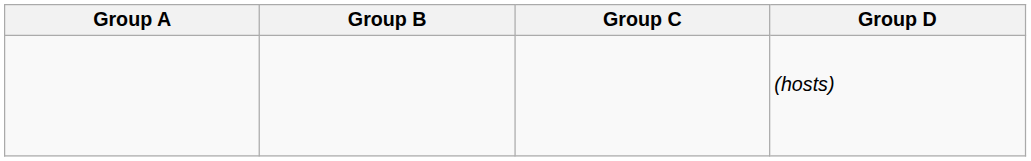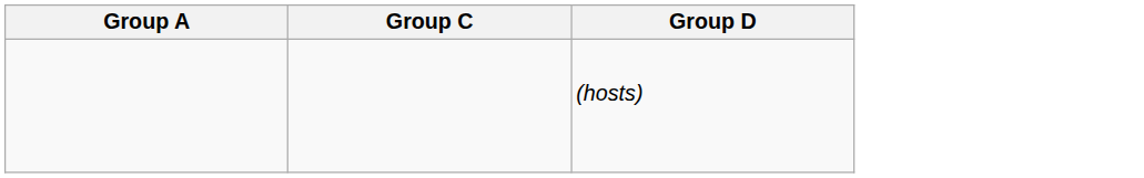- column: Group B
